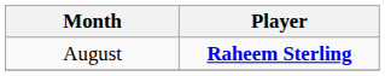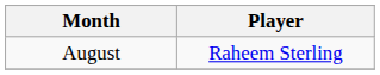August | Player: bold -> normal
